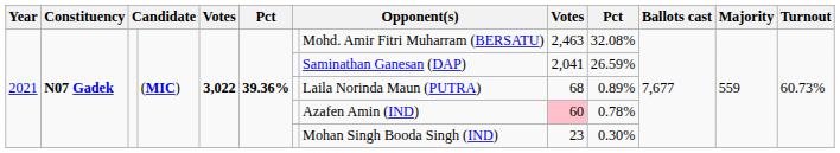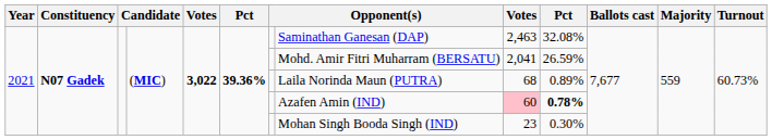row 2 | column 8: Mohd. Amir Fitri Muharram (BERSATU) -> Saminathan Ganesan (DAP)
row 3 | column 8: Saminathan Ganesan (DAP) -> Mohd. Amir Fitri Muharram (BERSATU)
row 5 | column 10: normal -> bold
